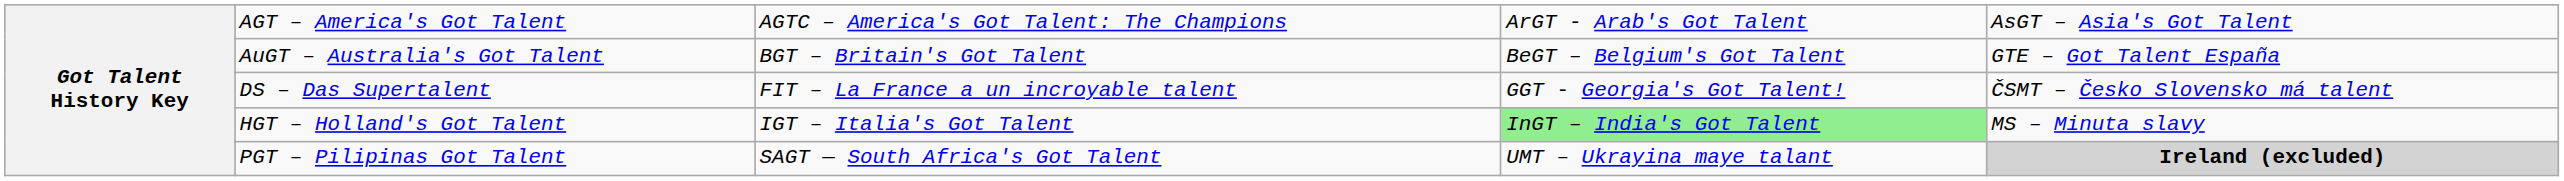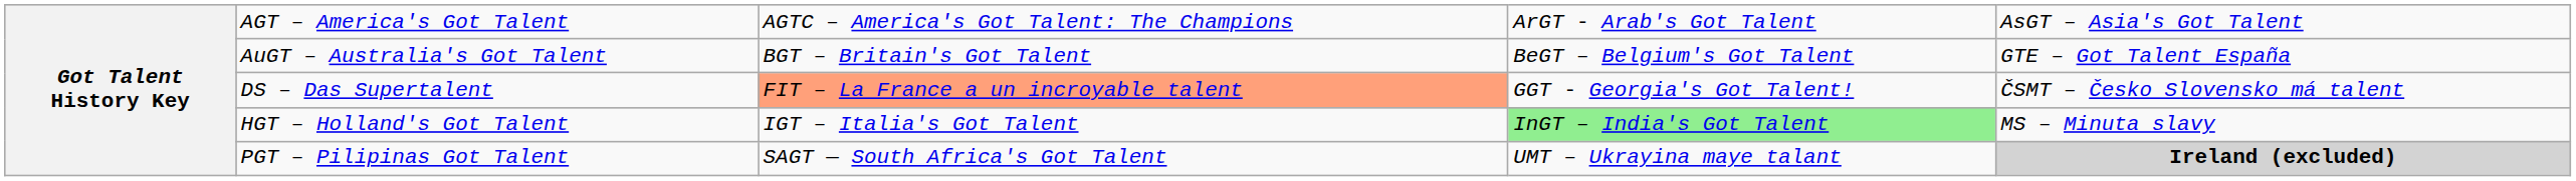DS – Das Supertalent | column 3: no background -> lightsalmon background
